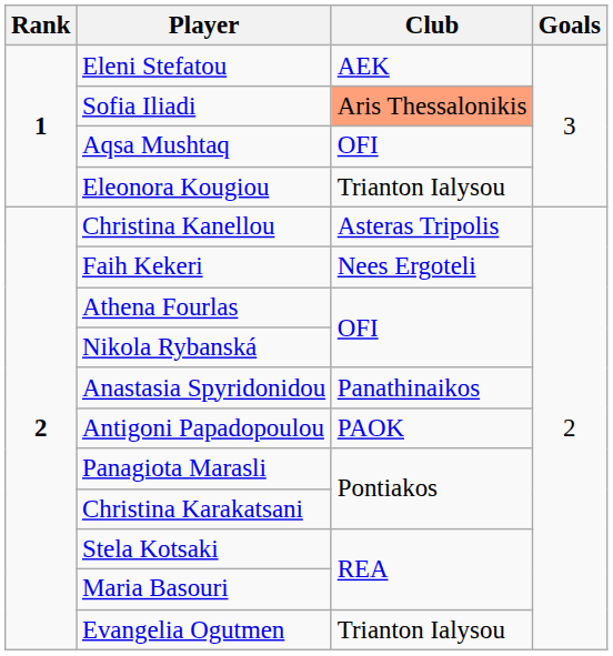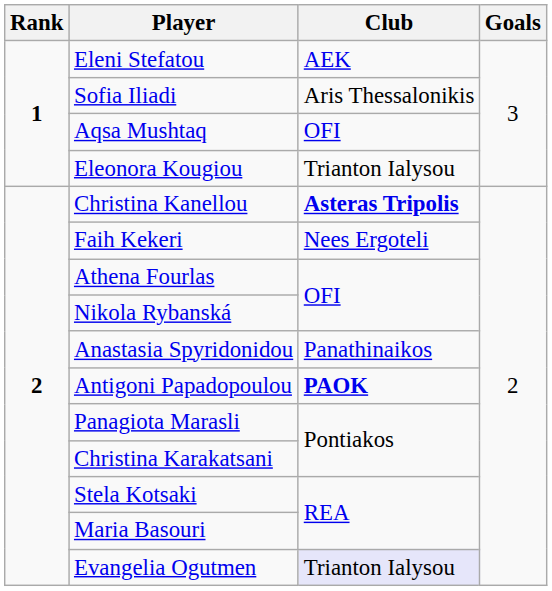Sofia Iliadi | Club: lightsalmon background -> no background
Christina Kanellou | Club: normal -> bold
Antigoni Papadopoulou | Club: normal -> bold
Evangelia Ogutmen | Club: no background -> lavender background
